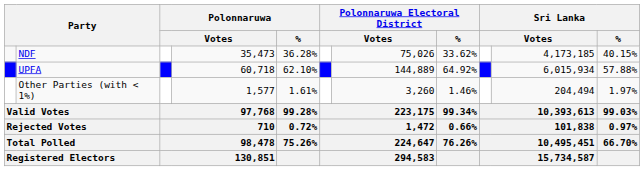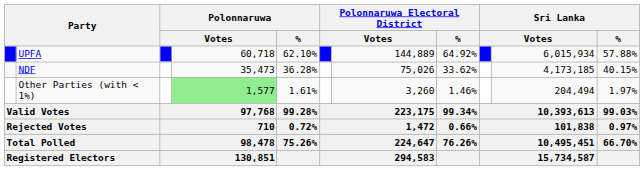rows swapped: UPFA <-> NDF
Other Parties (with < 1%) | column 4: no background -> lightgreen background
